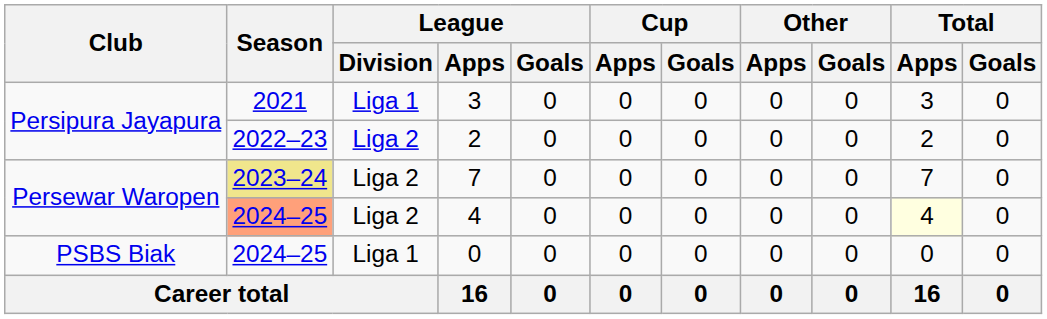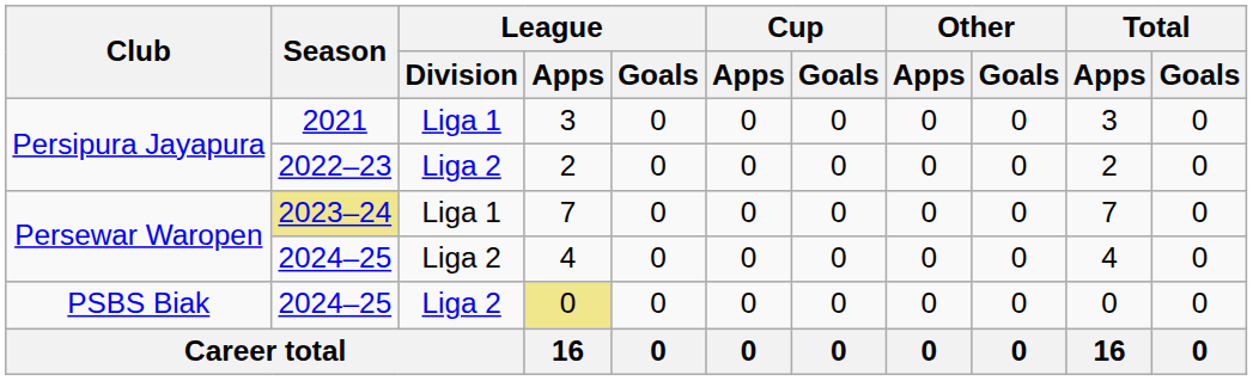row 5 | League / Division: Liga 2 -> Liga 1
row 6 | Season: lightsalmon background -> no background
row 6 | Total / Apps: lightyellow background -> no background
row 7 | League / Division: Liga 1 -> Liga 2
row 7 | League / Apps: no background -> khaki background
